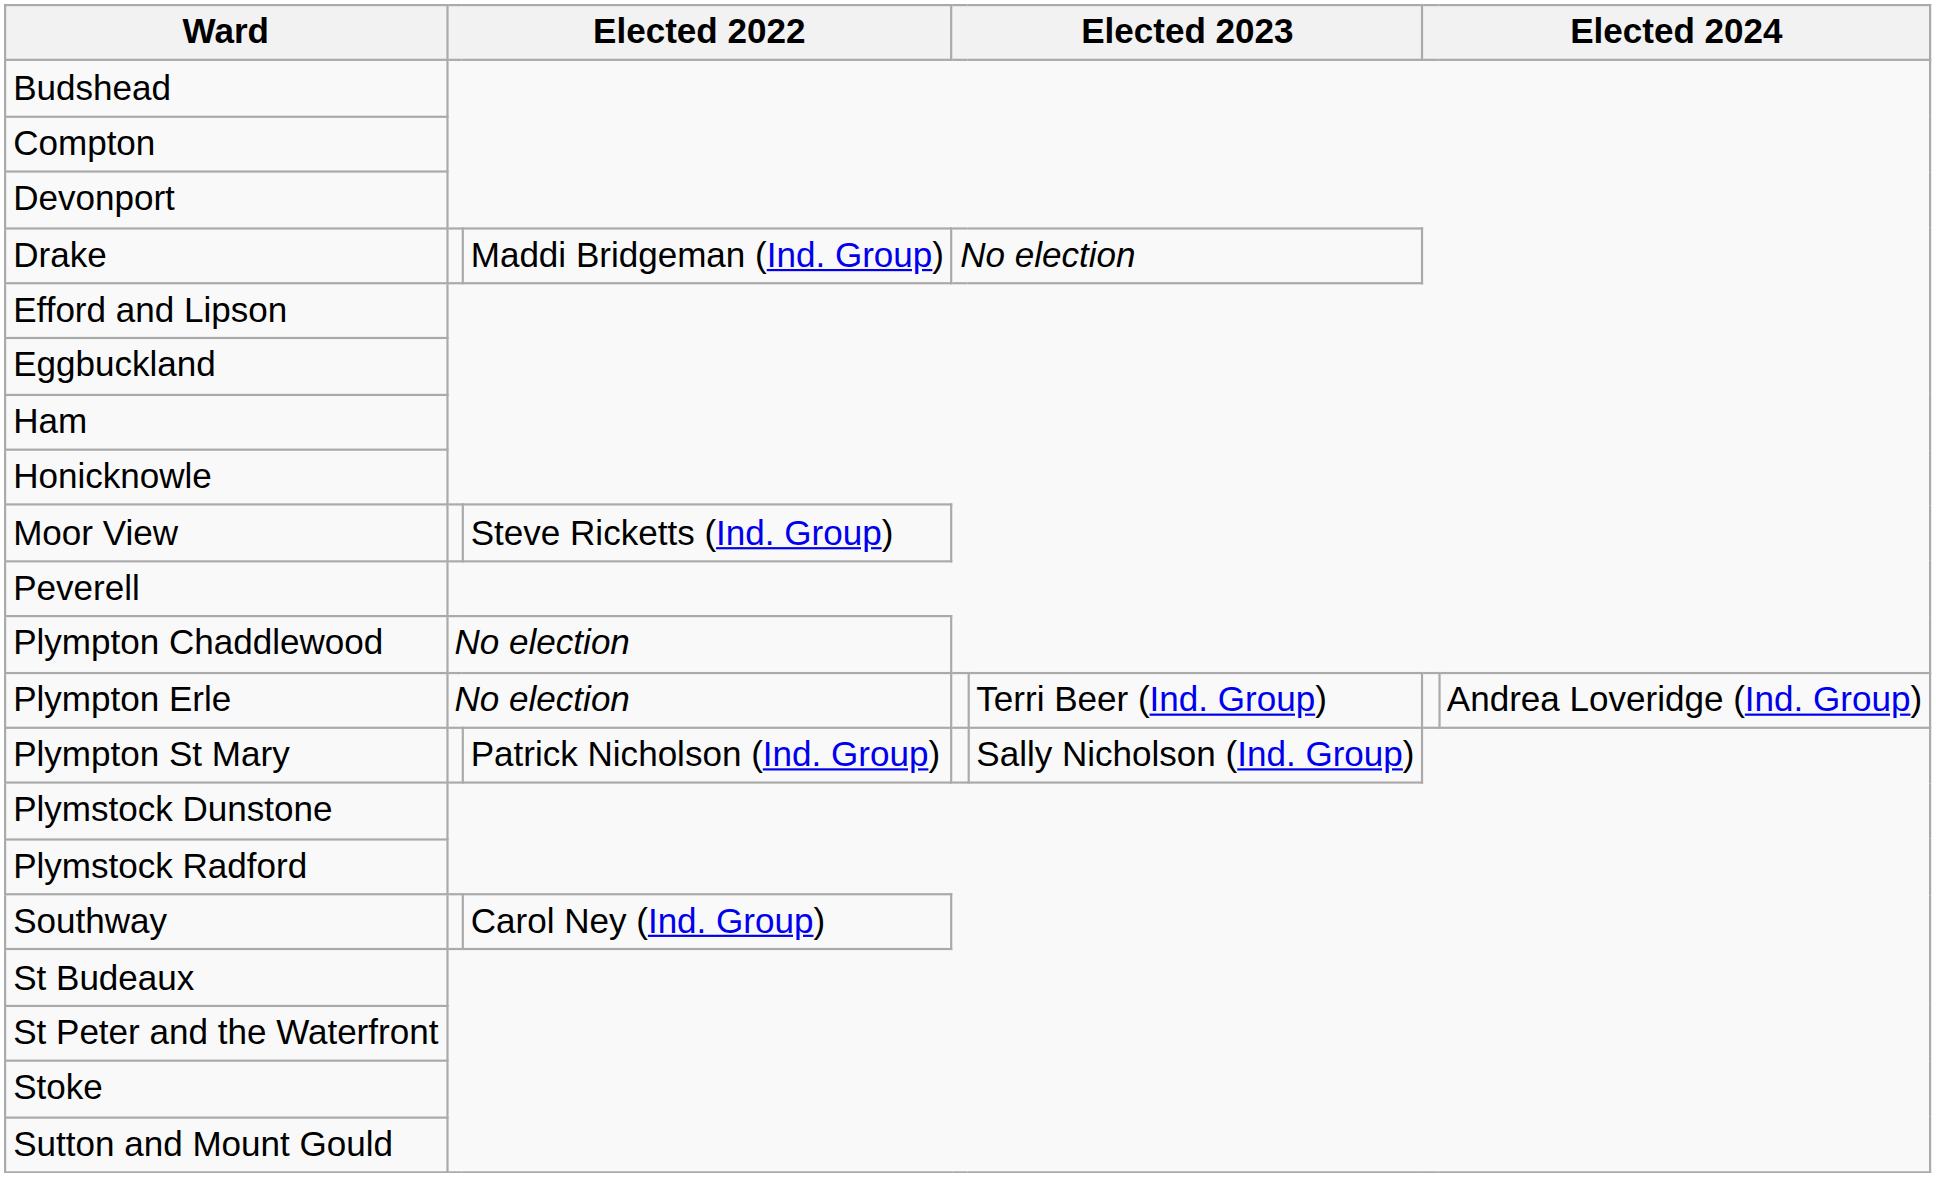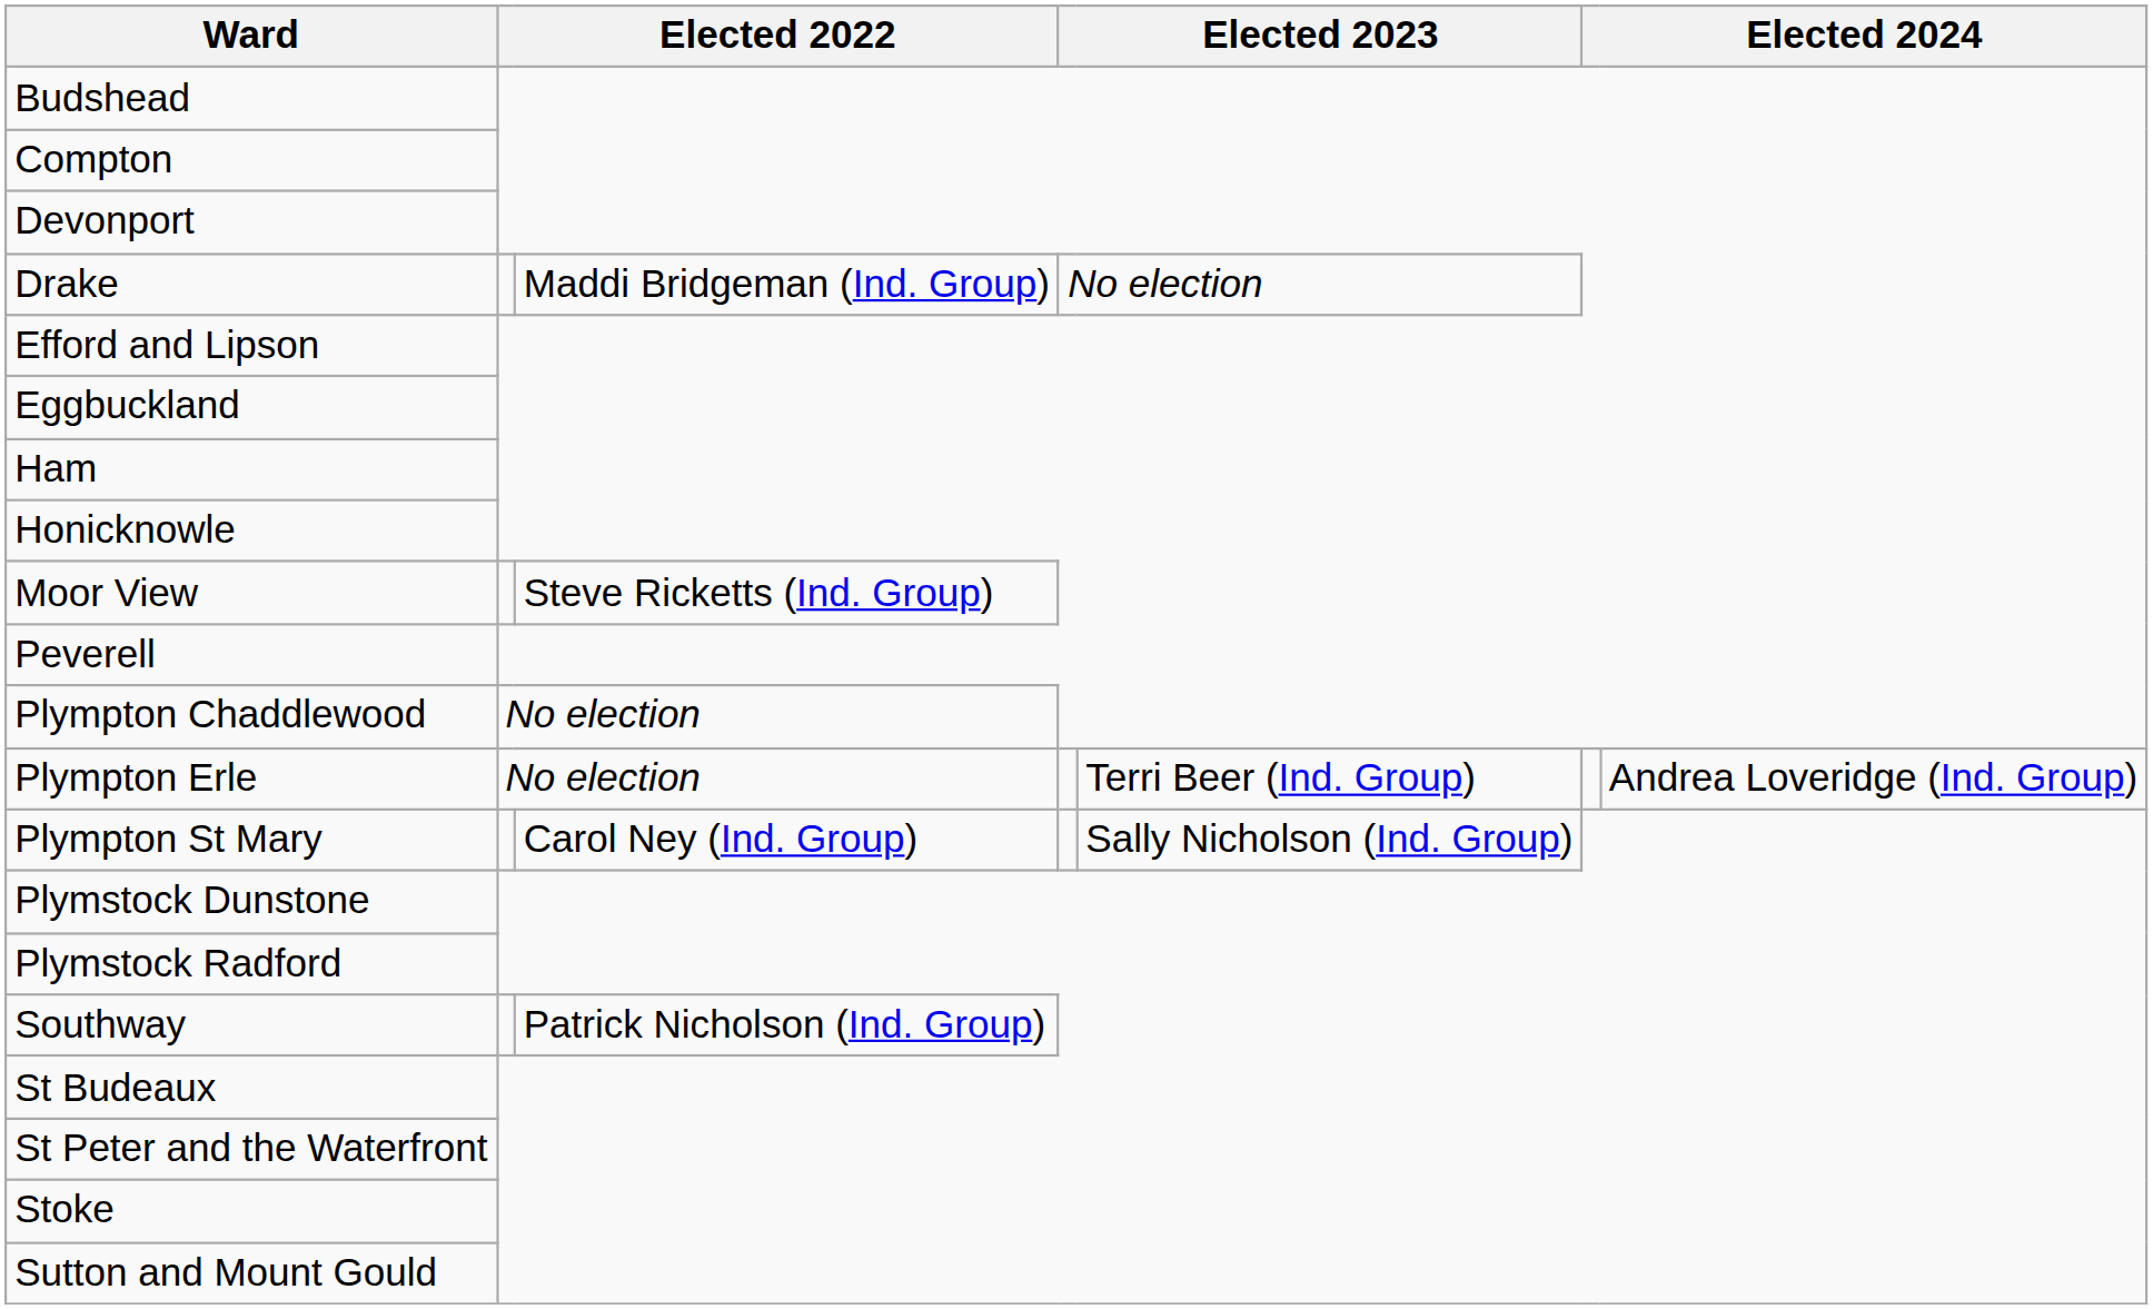Plympton St Mary | column 3: Patrick Nicholson (Ind. Group) -> Carol Ney (Ind. Group)
Southway | column 3: Carol Ney (Ind. Group) -> Patrick Nicholson (Ind. Group)
